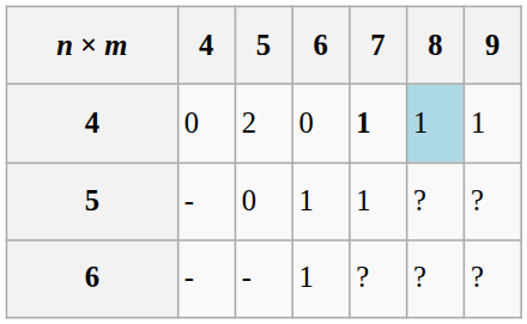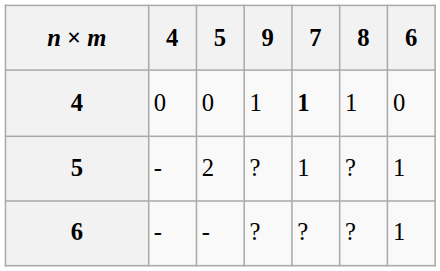columns swapped: 6 <-> 9
row 2 | 5: 2 -> 0
row 2 | 8: lightblue background -> no background
row 3 | 5: 0 -> 2
